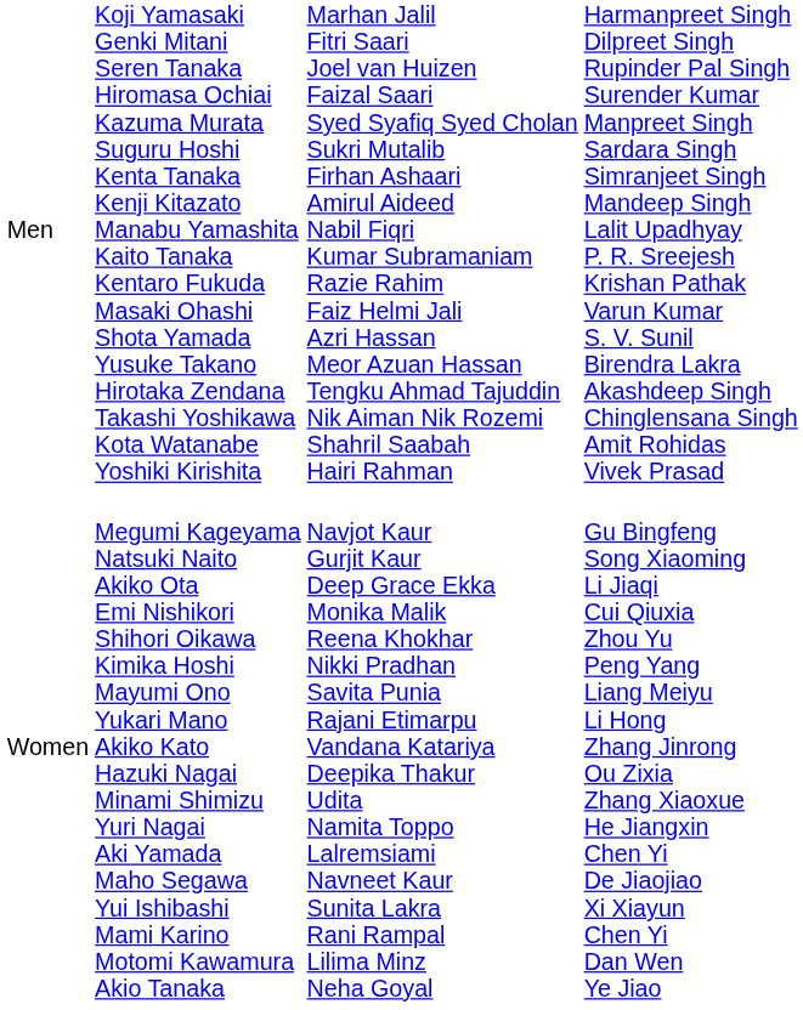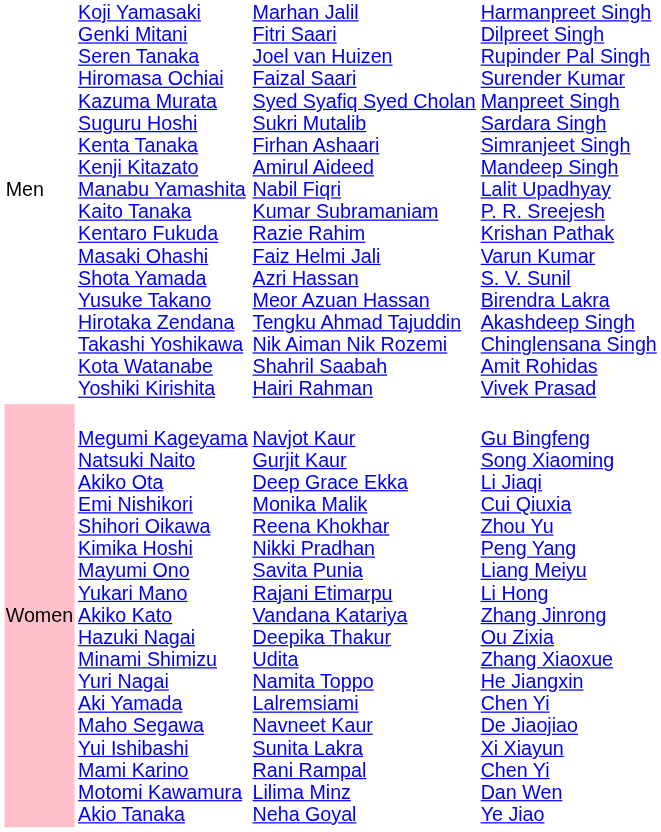Women | column 1: no background -> pink background
